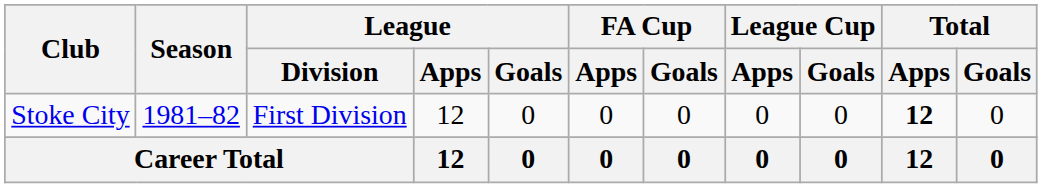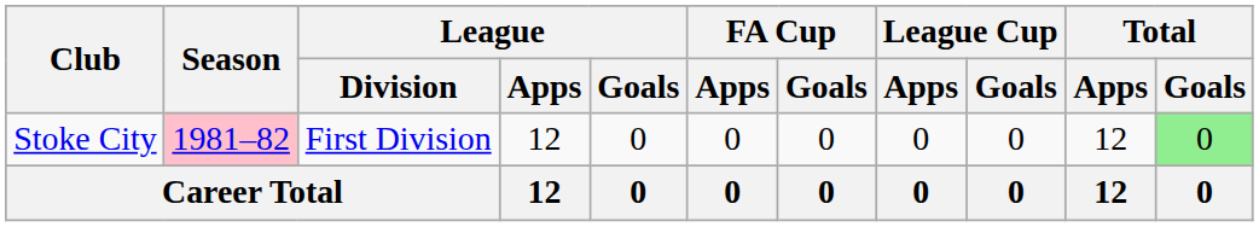Stoke City | Season: no background -> pink background
Stoke City | Total / Apps: bold -> normal
Stoke City | Total / Goals: no background -> lightgreen background
